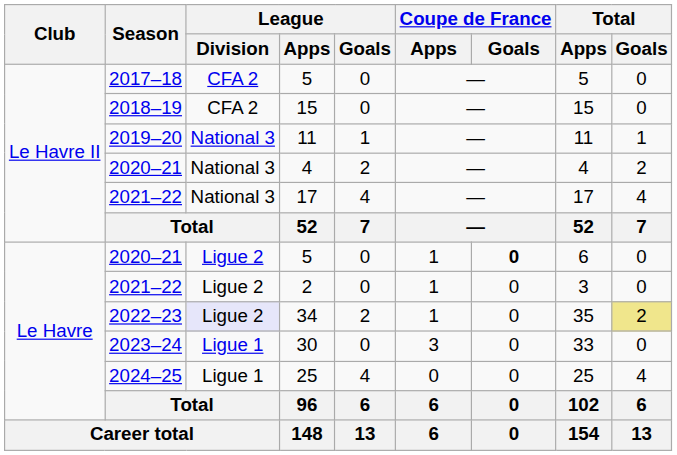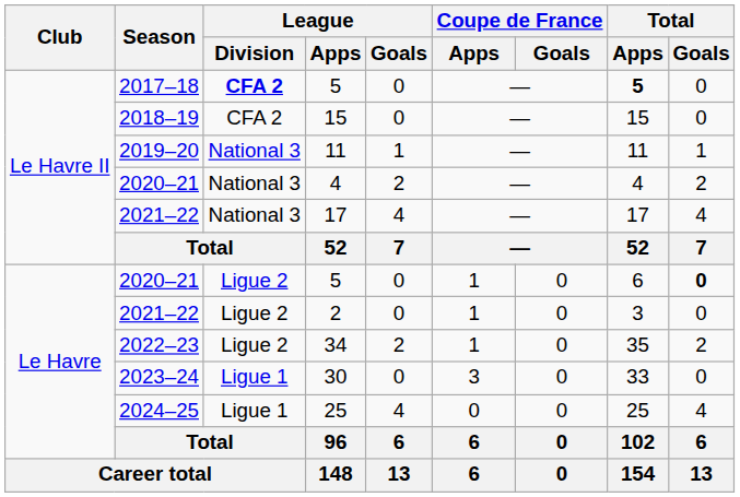2017–18 / 5 | League / Division: normal -> bold
2017–18 / 5 | Total / Apps: normal -> bold
2020–21 / 5 | Coupe de France / Goals: bold -> normal
2020–21 / 5 | Total / Goals: normal -> bold
34 | League / Division: lavender background -> no background
34 | Total / Goals: khaki background -> no background
